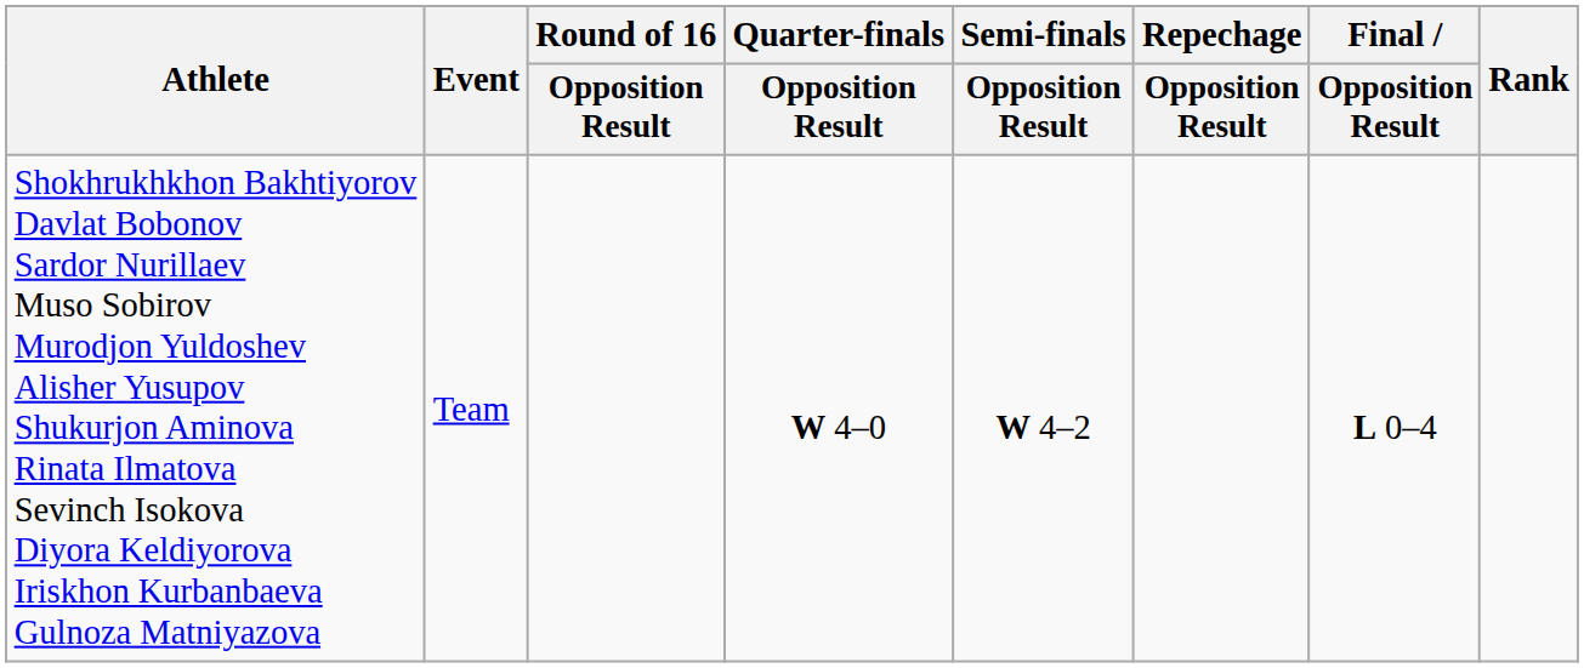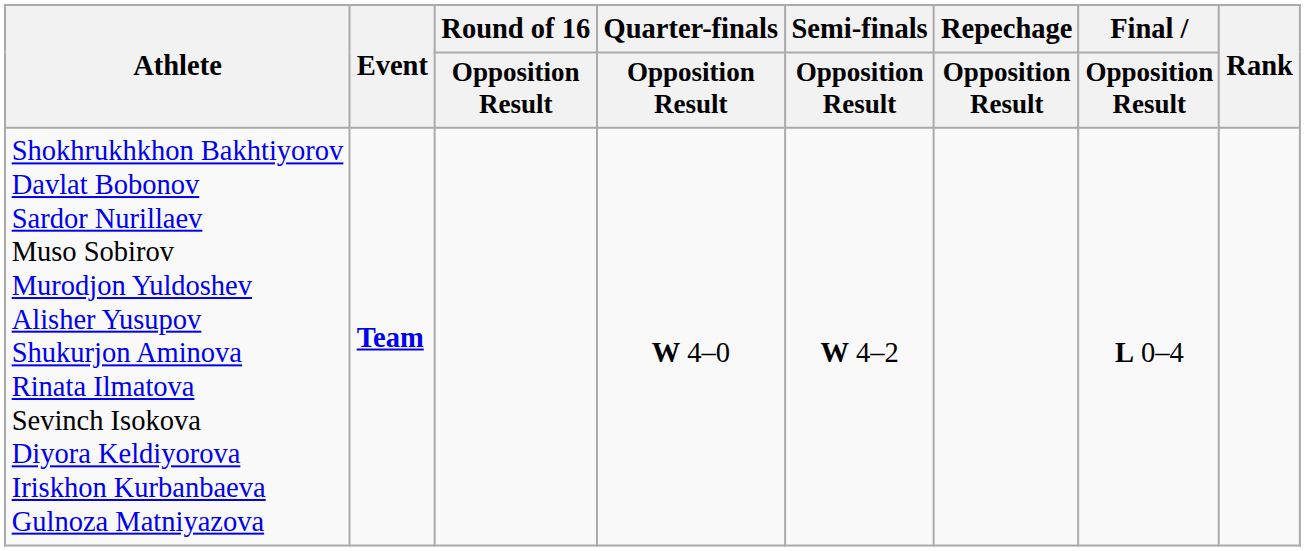row 3 | Event: normal -> bold
